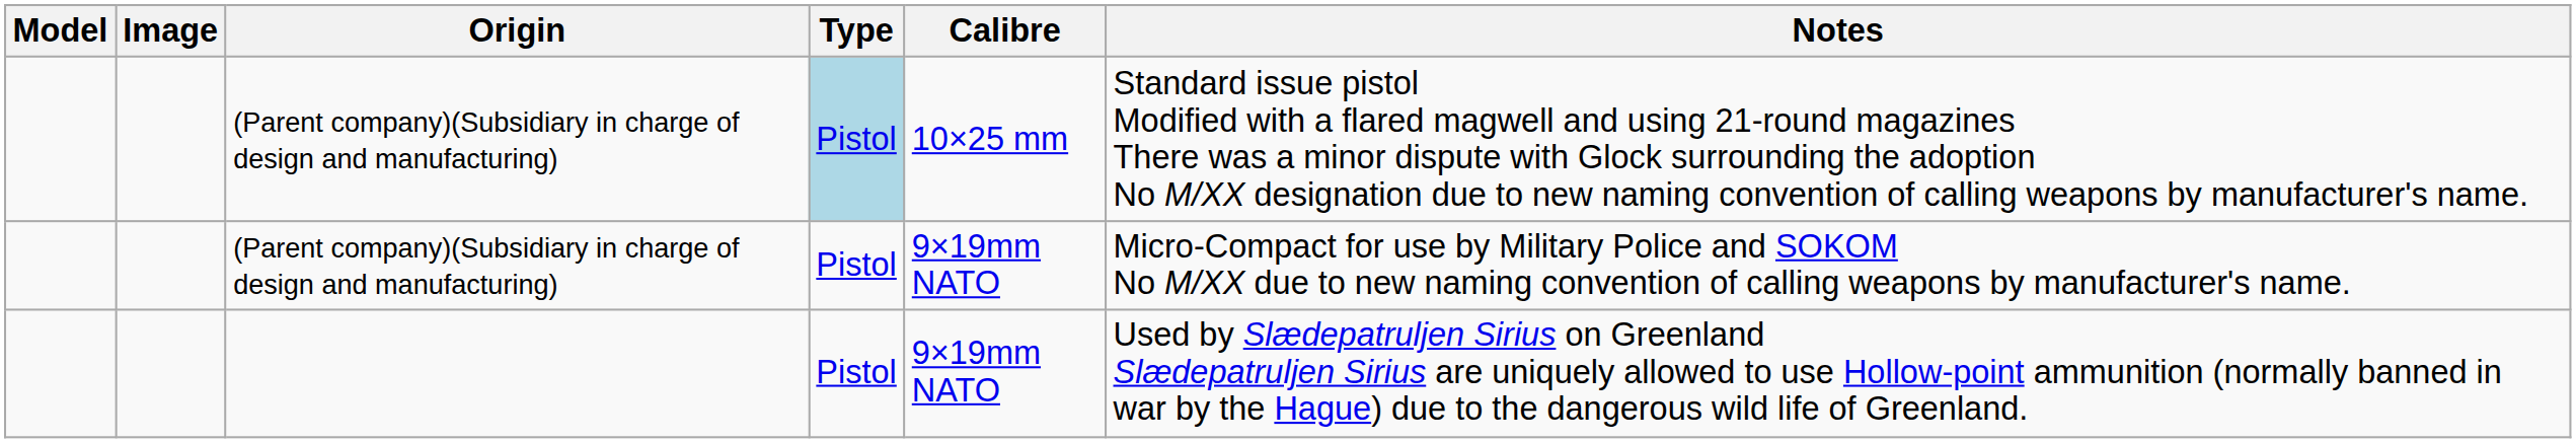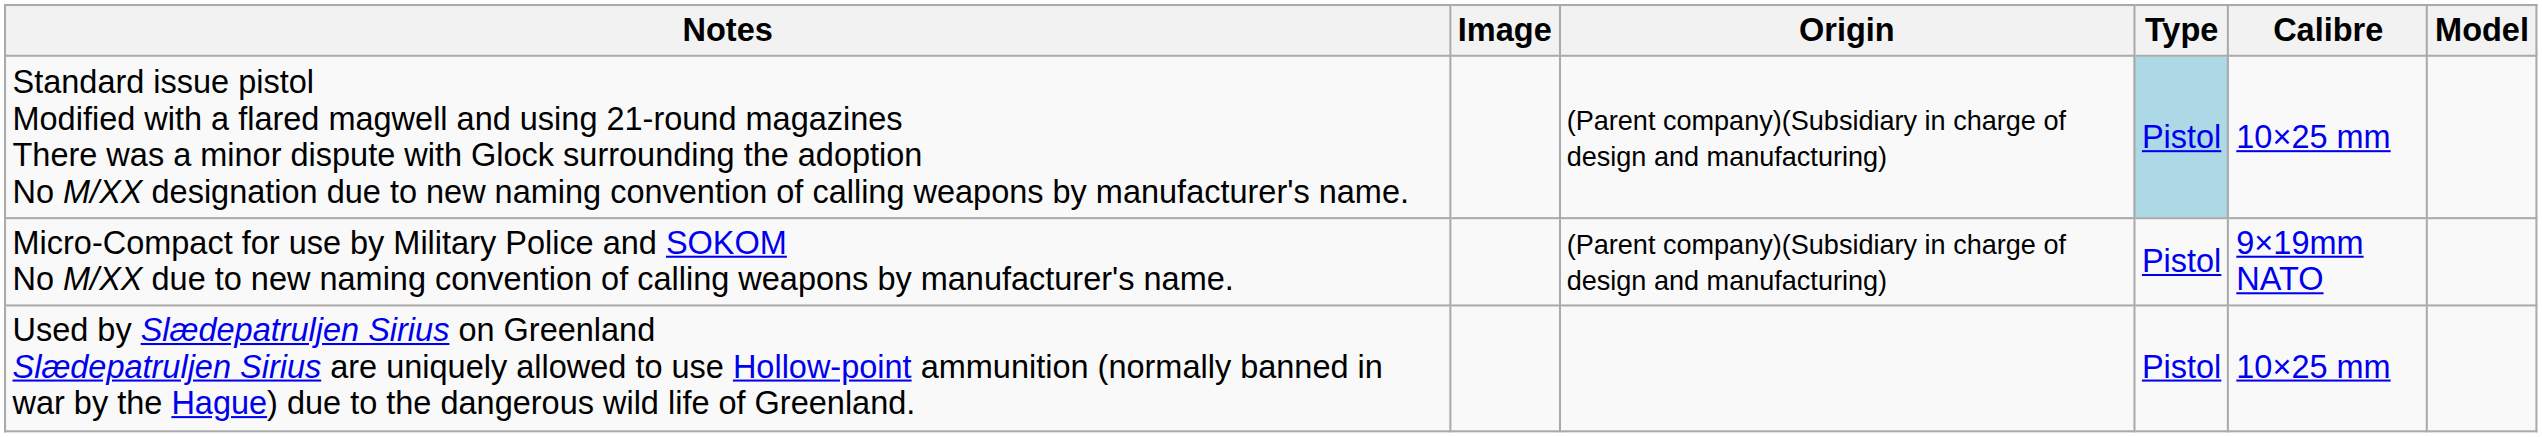columns swapped: Model <-> Notes
row 4 | Calibre: 9×19mm NATO -> 10×25 mm
